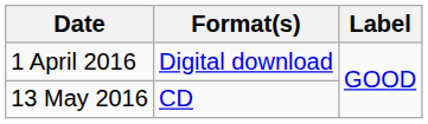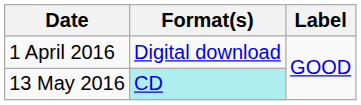13 May 2016 | Format(s): no background -> paleturquoise background
